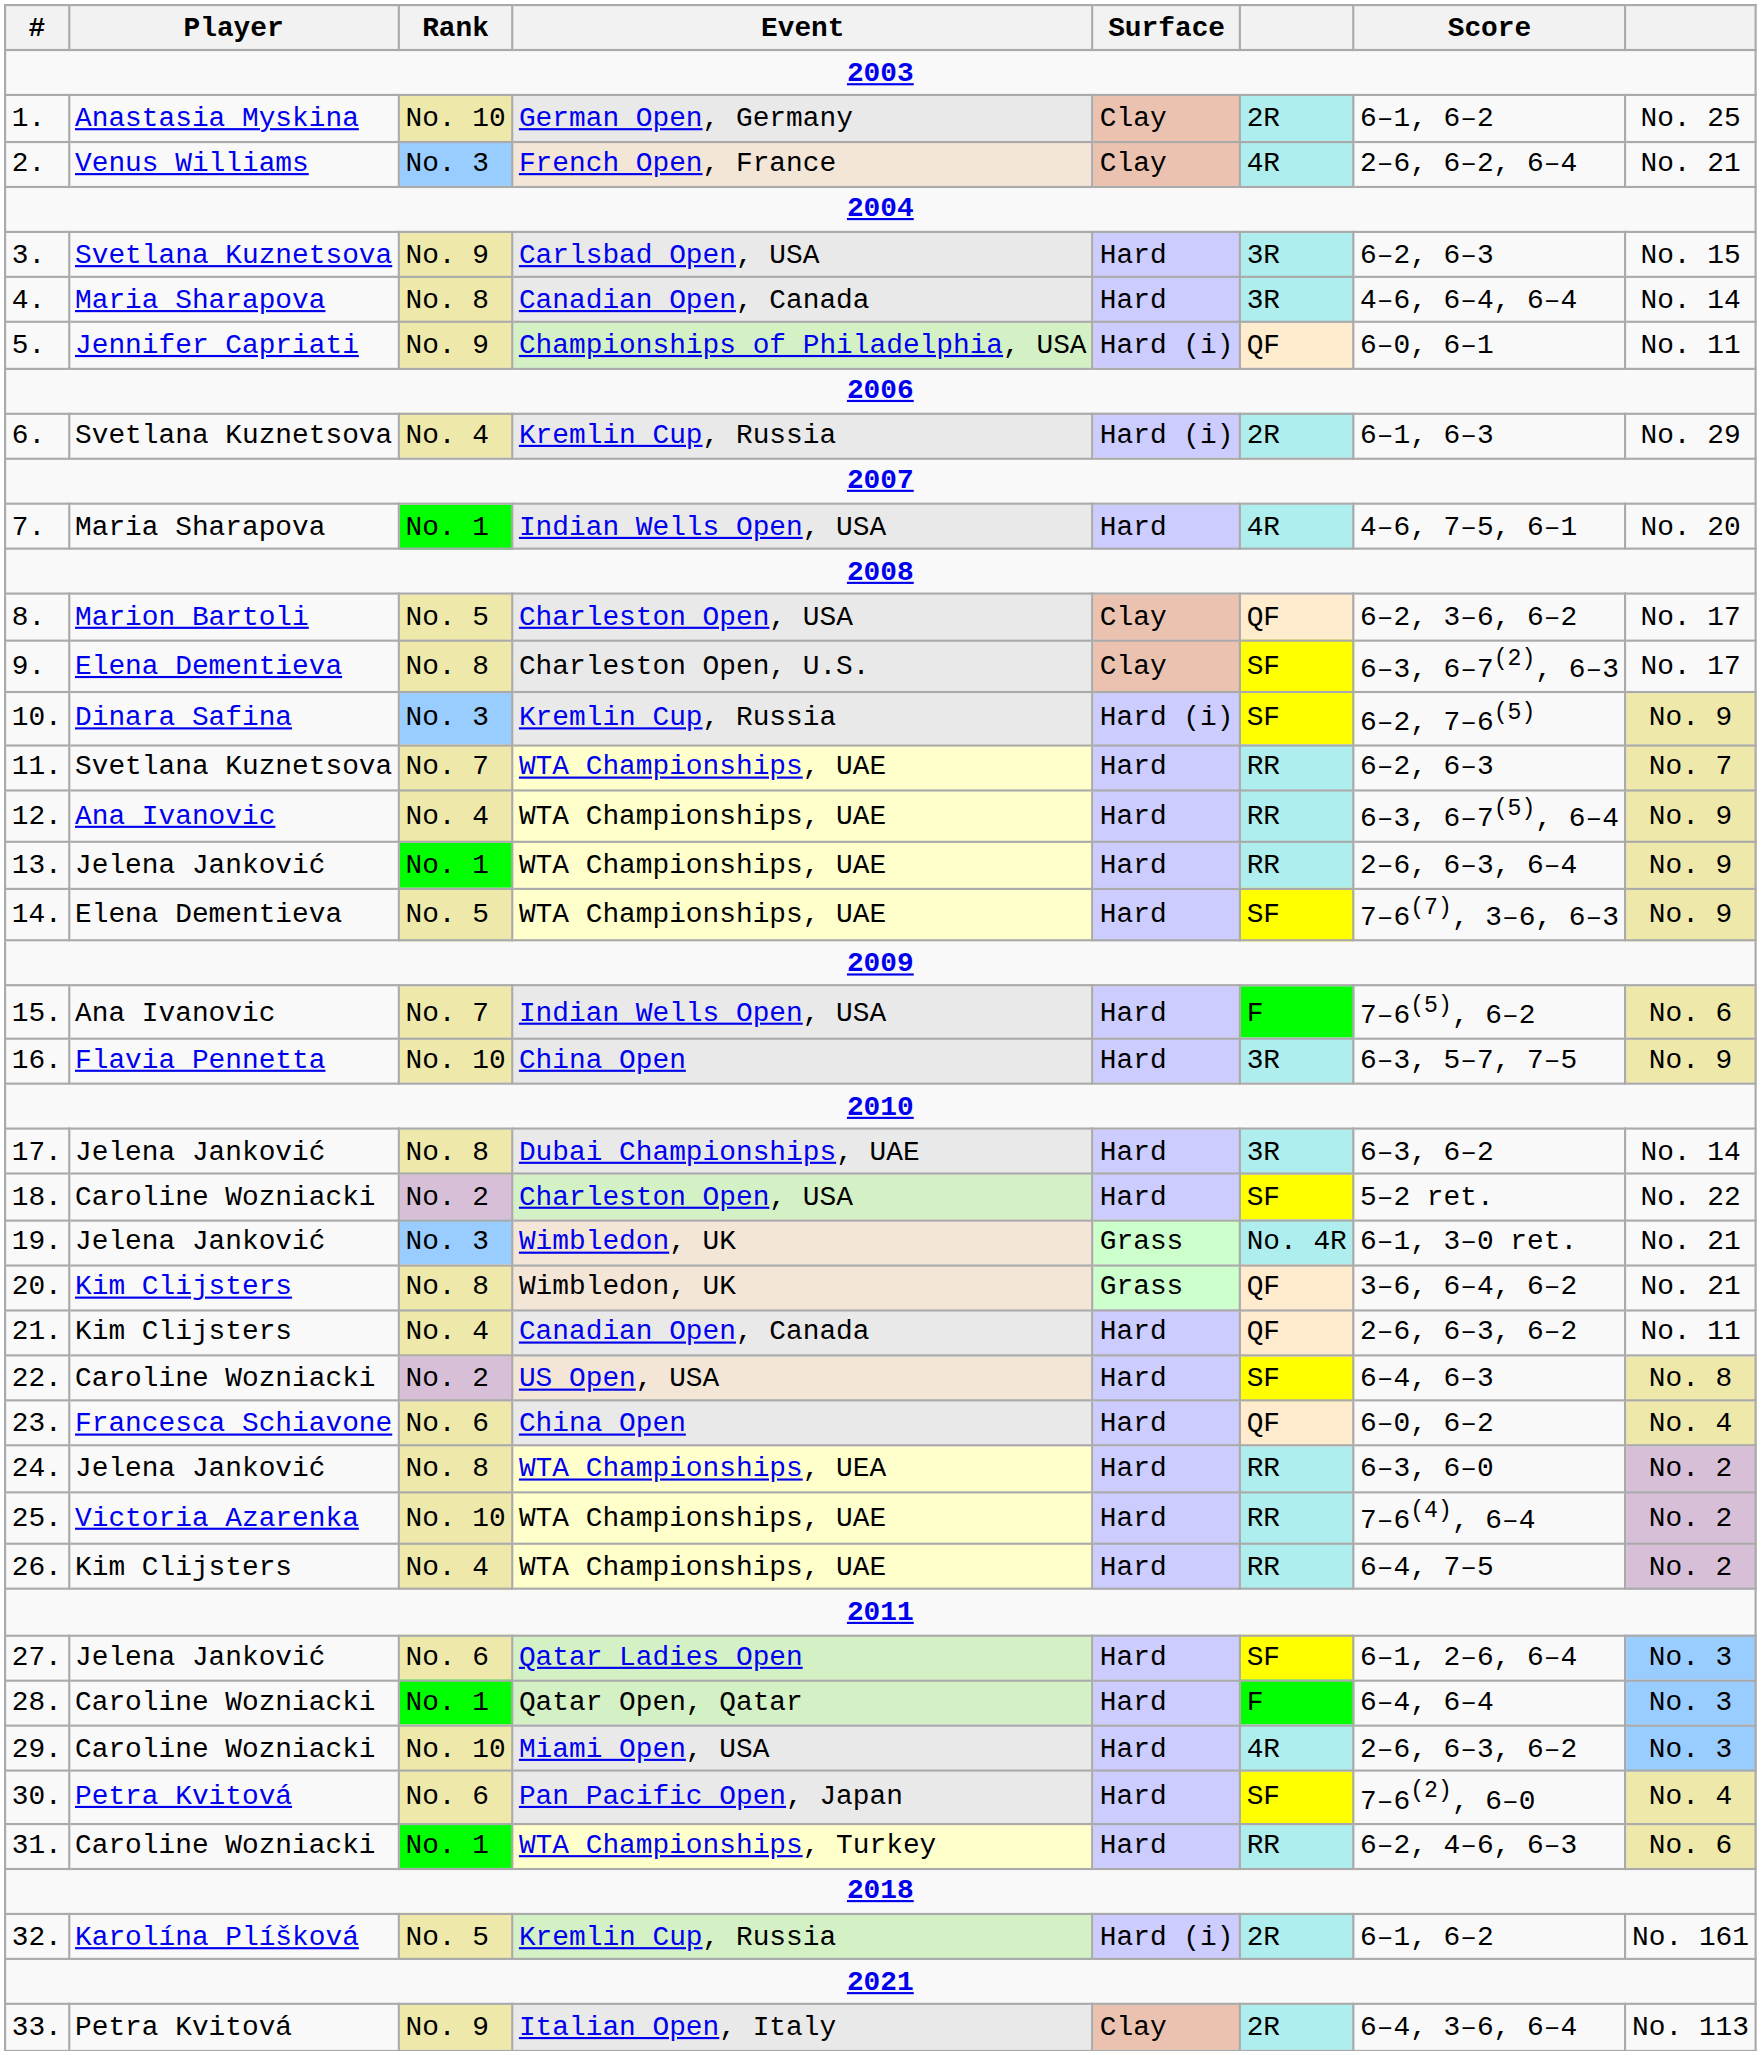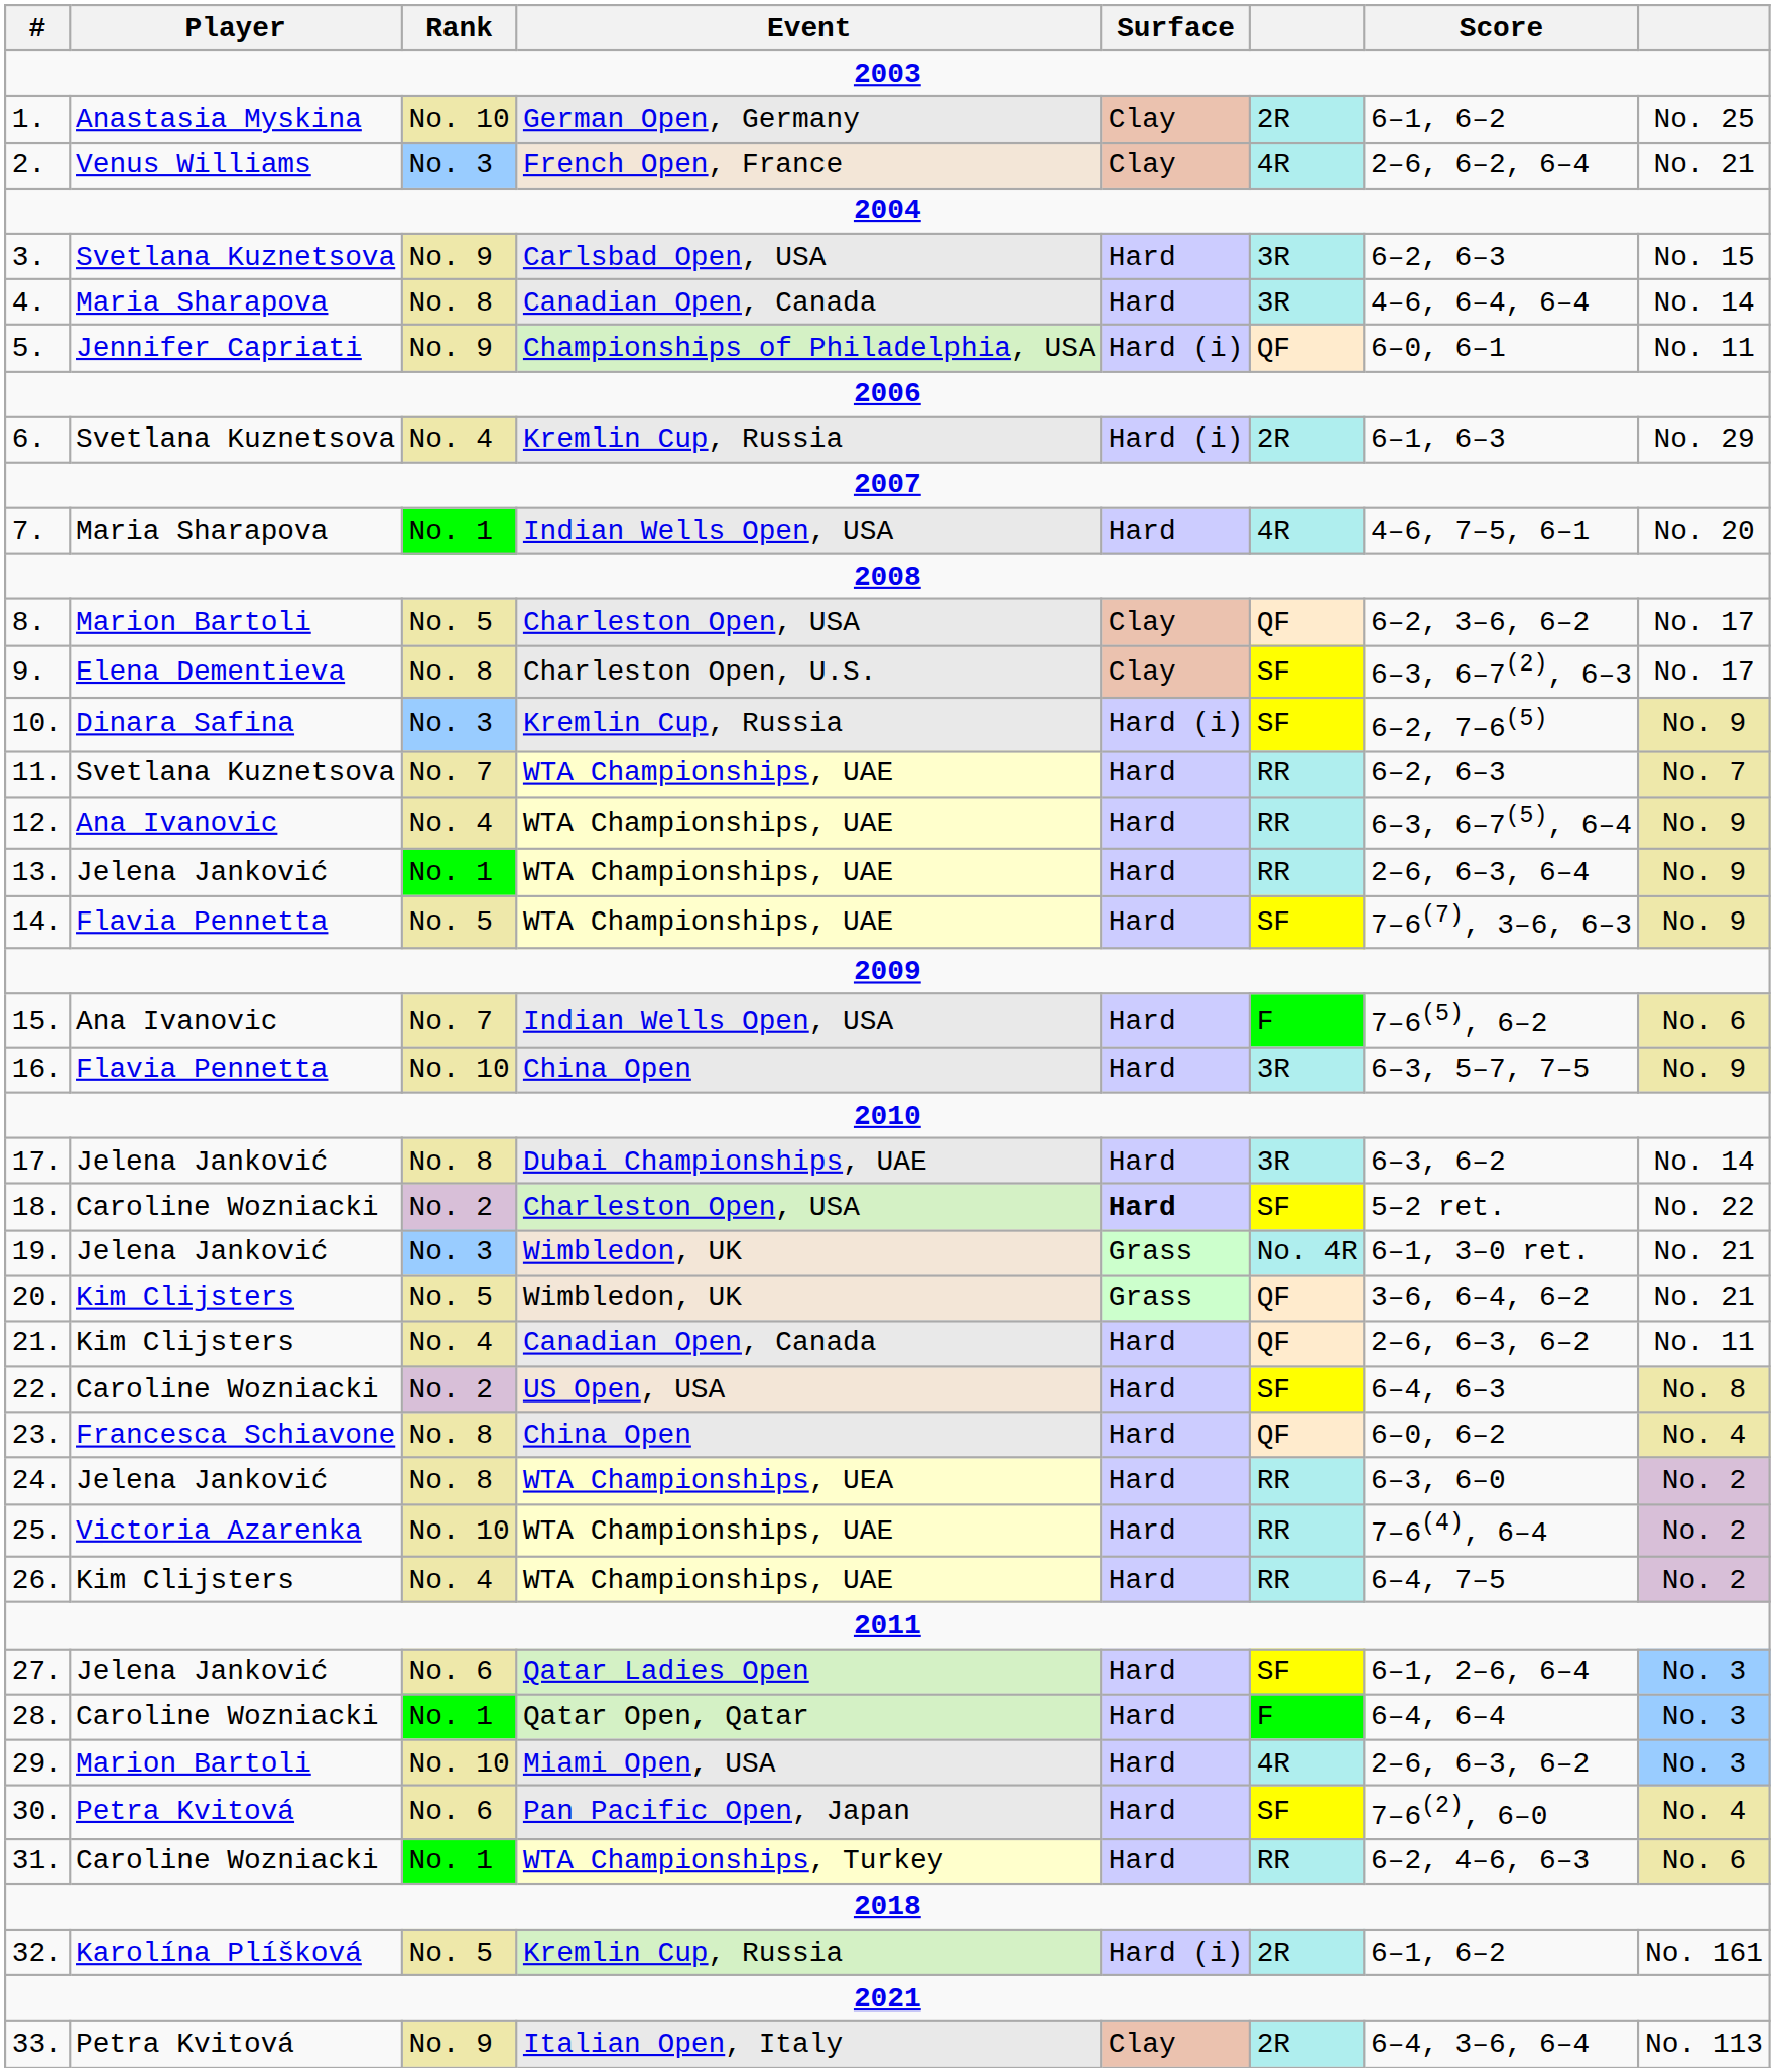14. | Player: Elena Dementieva -> Flavia Pennetta
18. | Surface: normal -> bold
20. | Rank: No. 8 -> No. 5
23. | Rank: No. 6 -> No. 8
29. | Player: Caroline Wozniacki -> Marion Bartoli
